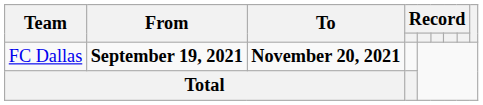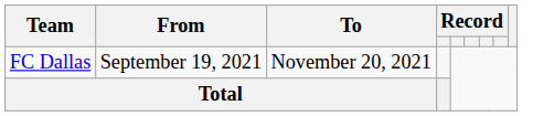FC Dallas | From: bold -> normal
FC Dallas | To: bold -> normal
